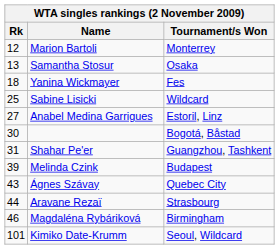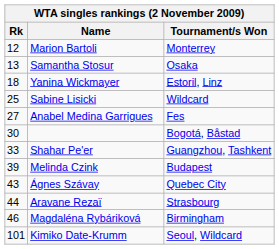Yanina Wickmayer | Tournament/s Won: Fes -> Estoril, Linz
Anabel Medina Garrigues | Tournament/s Won: Estoril, Linz -> Fes
Shahar Pe'er | Rk: 31 -> 33
